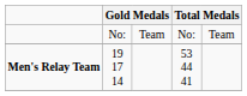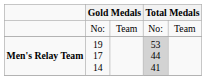Men's Relay Team | column 4: no background -> lightgrey background
